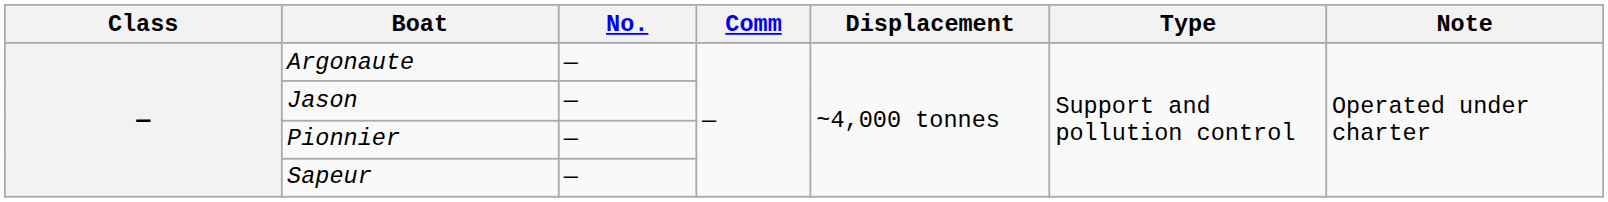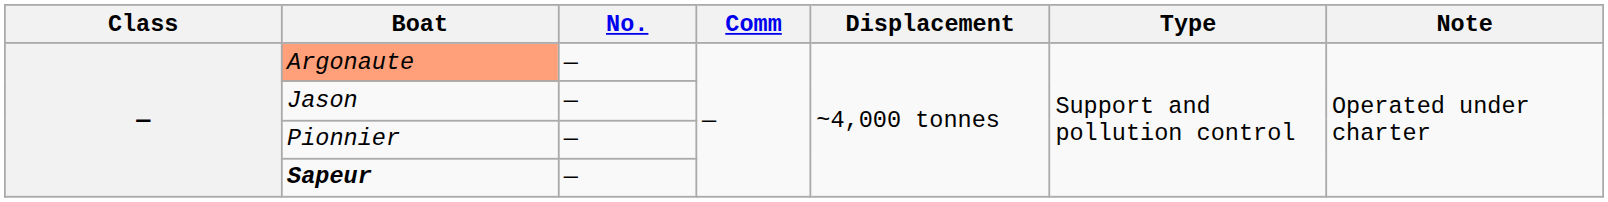Argonaute | Boat: no background -> lightsalmon background
Sapeur | Boat: normal -> bold
